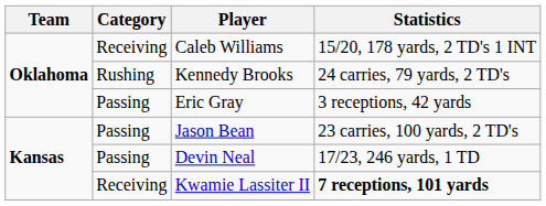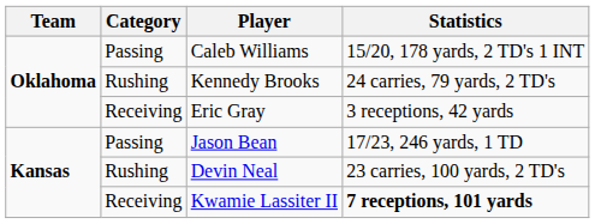Caleb Williams | Category: Receiving -> Passing
Eric Gray | Category: Passing -> Receiving
Jason Bean | Statistics: 23 carries, 100 yards, 2 TD's -> 17/23, 246 yards, 1 TD
Devin Neal | Category: Passing -> Rushing
Devin Neal | Statistics: 17/23, 246 yards, 1 TD -> 23 carries, 100 yards, 2 TD's
